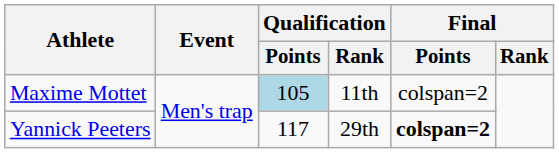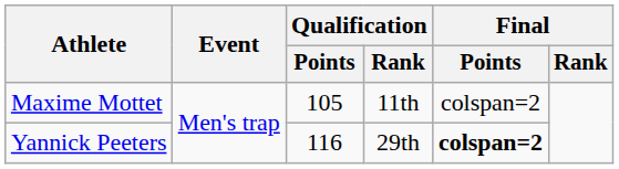Maxime Mottet | Qualification / Points: lightblue background -> no background
Yannick Peeters | Qualification / Points: 117 -> 116
